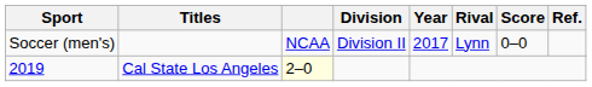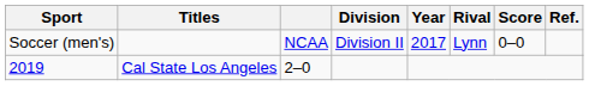2019 | column 3: lightyellow background -> no background
